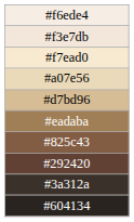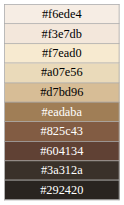row 8 | column 1: #292420 -> #604134
row 10 | column 1: #604134 -> #292420
